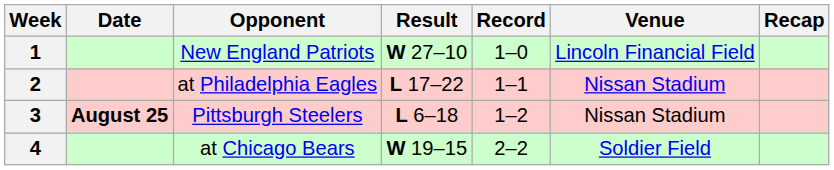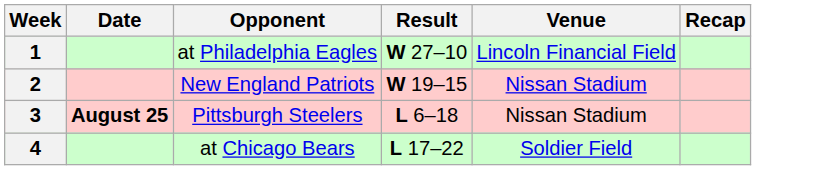- column: Record | 1–0 | 1–1 | 1–2 | 2–2
1 | Opponent: New England Patriots -> at Philadelphia Eagles
2 | Opponent: at Philadelphia Eagles -> New England Patriots
2 | Result: L 17–22 -> W 19–15
4 | Result: W 19–15 -> L 17–22
